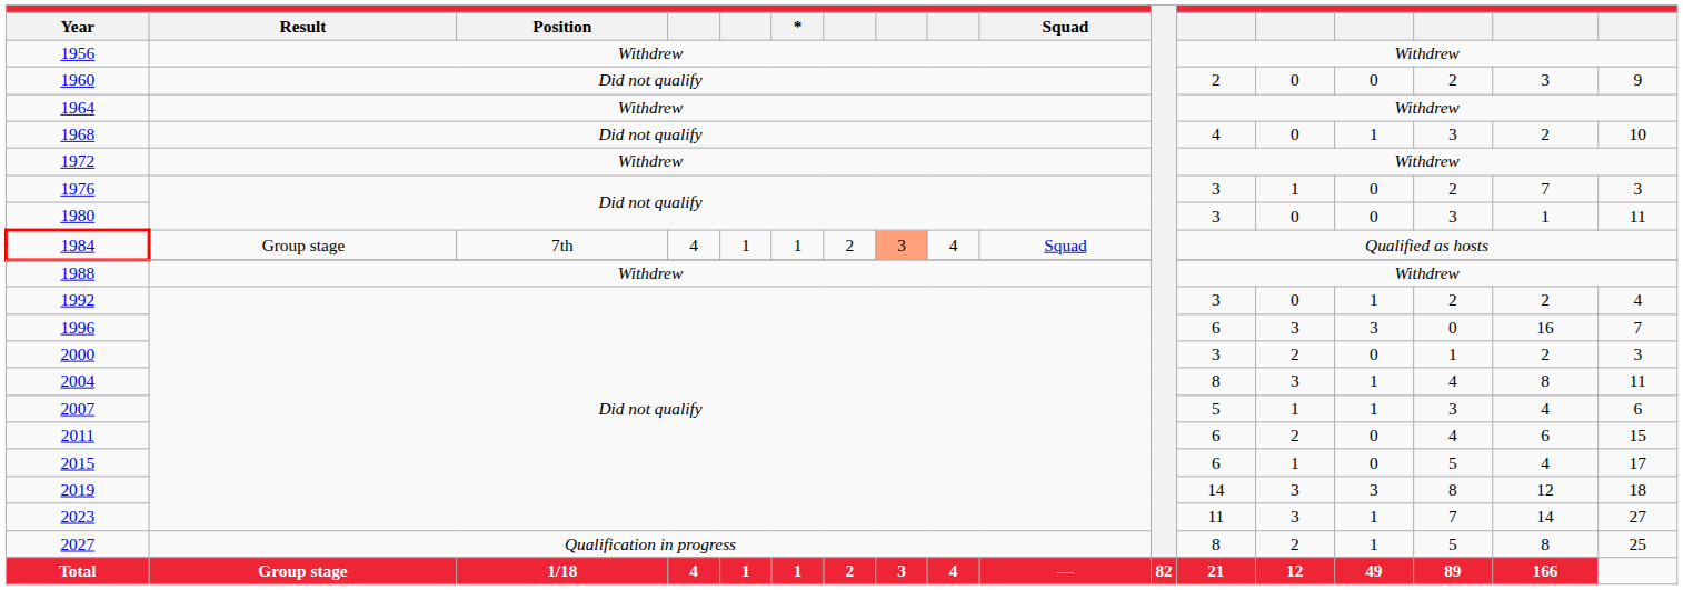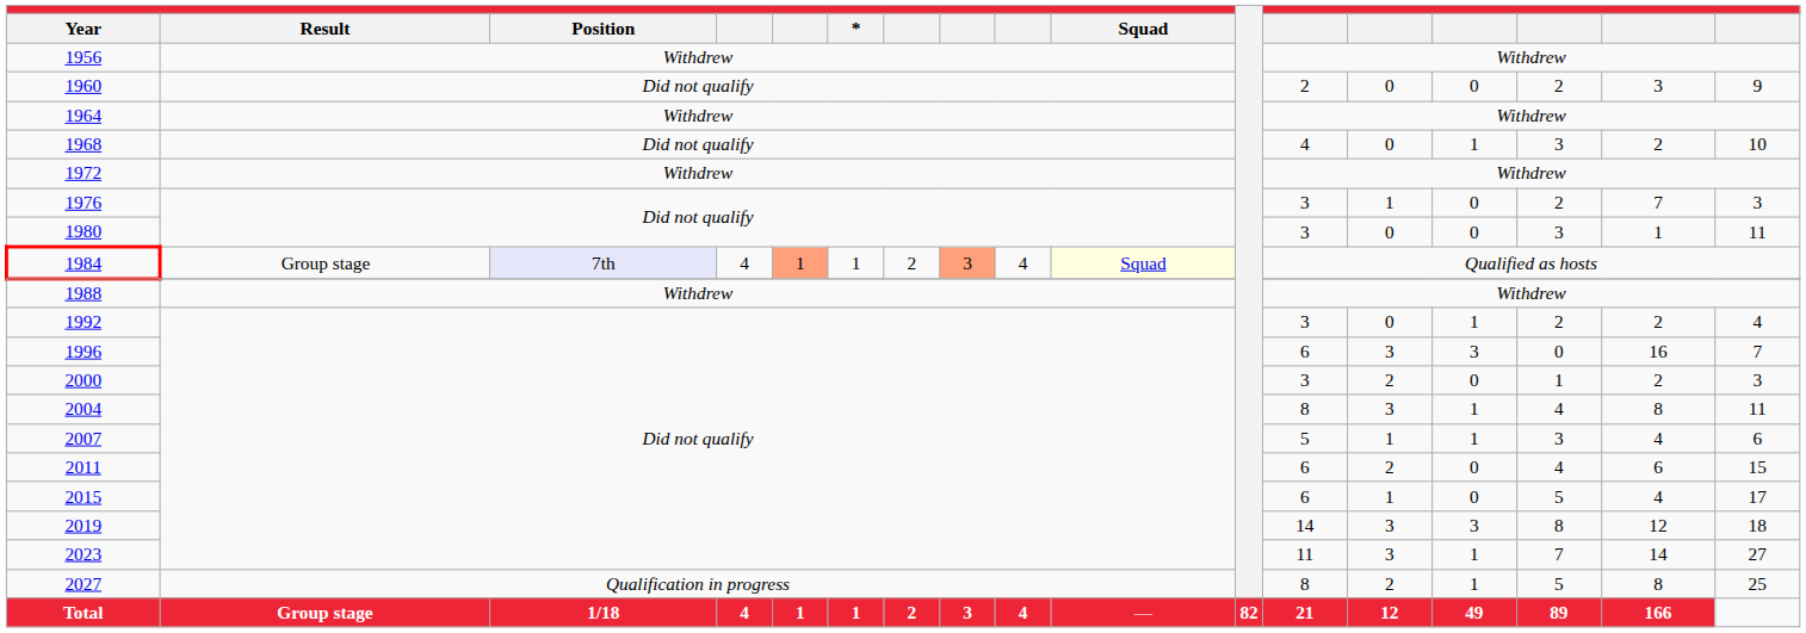1984 | Position: no background -> lavender background
1984 | column 5: no background -> lightsalmon background
1984 | Squad: no background -> lightyellow background
